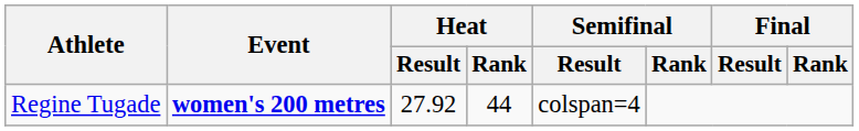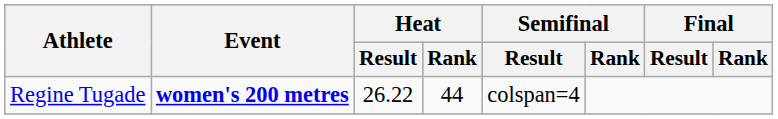Regine Tugade | Heat / Result: 27.92 -> 26.22
